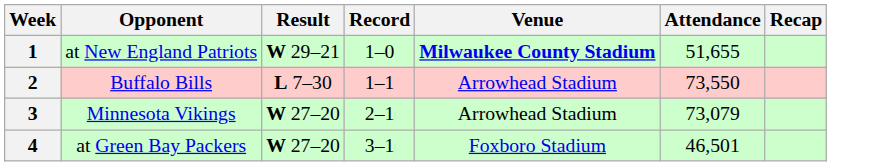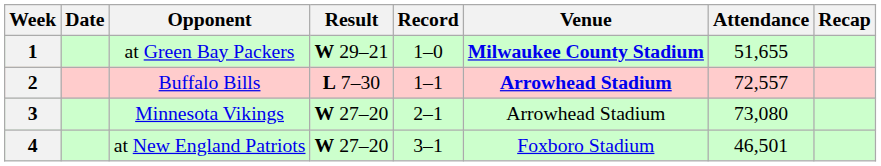+ column: Date
1 | Opponent: at New England Patriots -> at Green Bay Packers
2 | Venue: normal -> bold
2 | Attendance: 73,550 -> 72,557
3 | Attendance: 73,079 -> 73,080
4 | Opponent: at Green Bay Packers -> at New England Patriots
